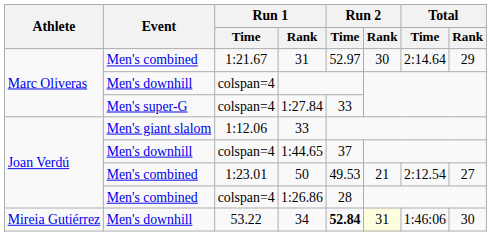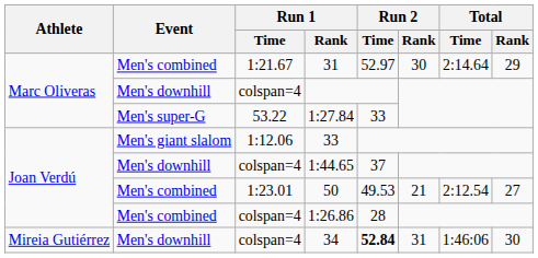1:27.84 | Run 1 / Time: colspan=4 -> 53.22
34 | Run 1 / Time: 53.22 -> colspan=4
34 | Run 2 / Rank: lightyellow background -> no background
